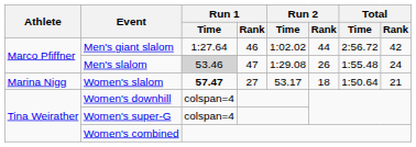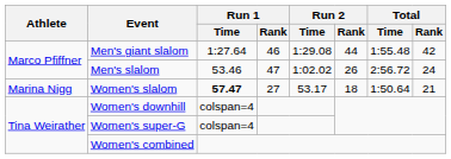Men's giant slalom | Run 2 / Time: 1:02.02 -> 1:29.08
Men's giant slalom | Total / Time: 2:56.72 -> 1:55.48
Men's slalom | Run 1 / Time: lightgrey background -> no background
Men's slalom | Run 2 / Time: 1:29.08 -> 1:02.02
Men's slalom | Total / Time: 1:55.48 -> 2:56.72
